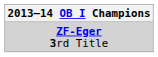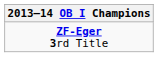row 2 | column 1: lightgrey background -> no background
